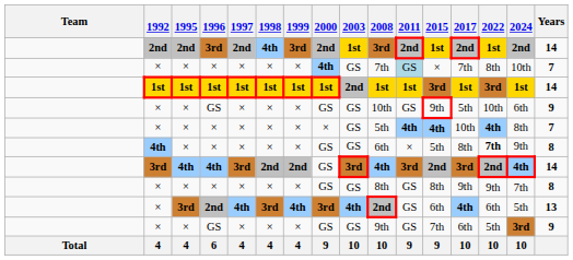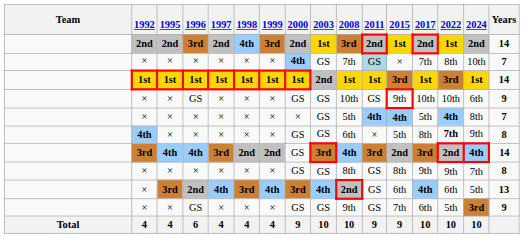row 5 | 2017: 5th -> 10th
row 6 | 2017: 10th -> 5th
